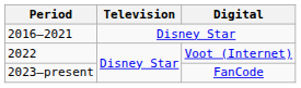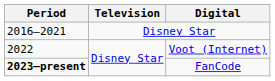FanCode | Period: normal -> bold
